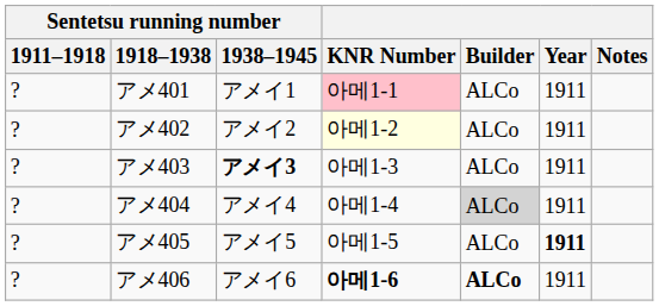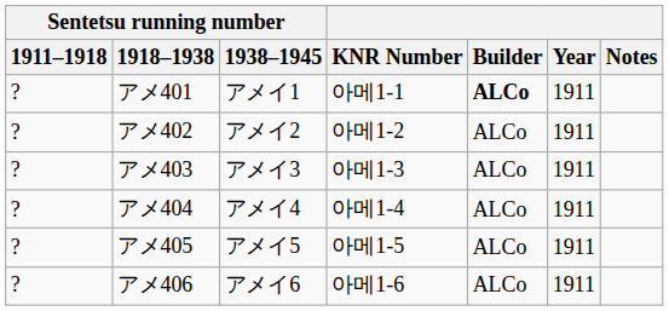アメ401 | KNR Number: pink background -> no background
アメ401 | Builder: normal -> bold
アメ402 | KNR Number: lightyellow background -> no background
アメ403 | Sentetsu running number / 1938–1945: bold -> normal
アメ404 | Builder: lightgrey background -> no background
アメ405 | Year: bold -> normal
アメ406 | KNR Number: bold -> normal
アメ406 | Builder: bold -> normal
